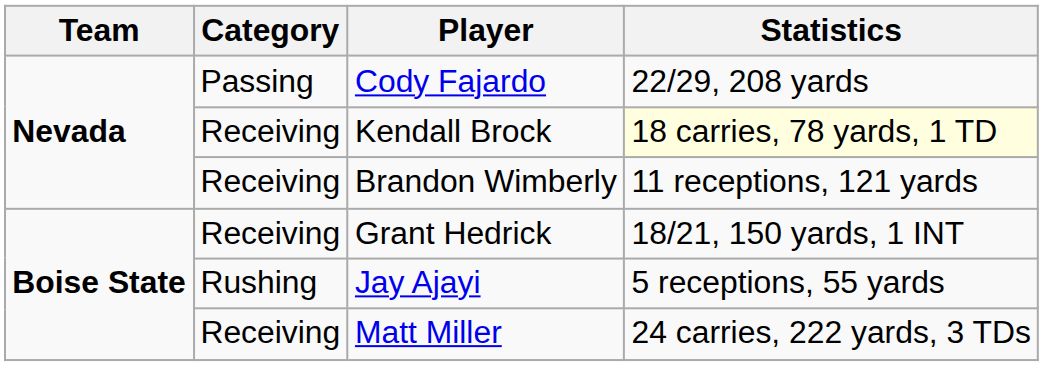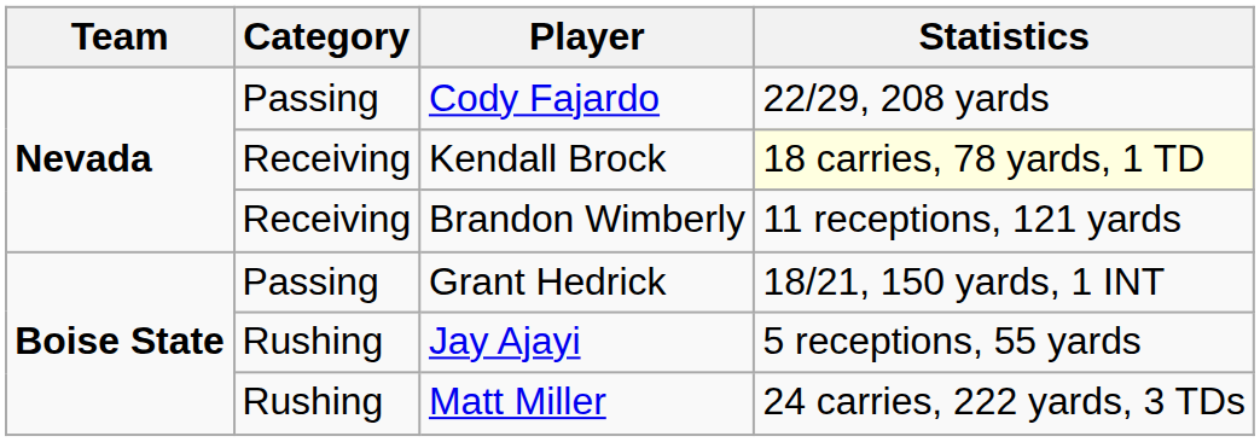Grant Hedrick | Category: Receiving -> Passing
Matt Miller | Category: Receiving -> Rushing
